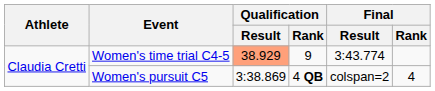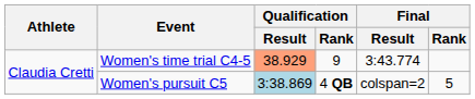Women's pursuit C5 | Qualification / Result: no background -> lightblue background
Women's pursuit C5 | Final / Rank: 4 -> 5
